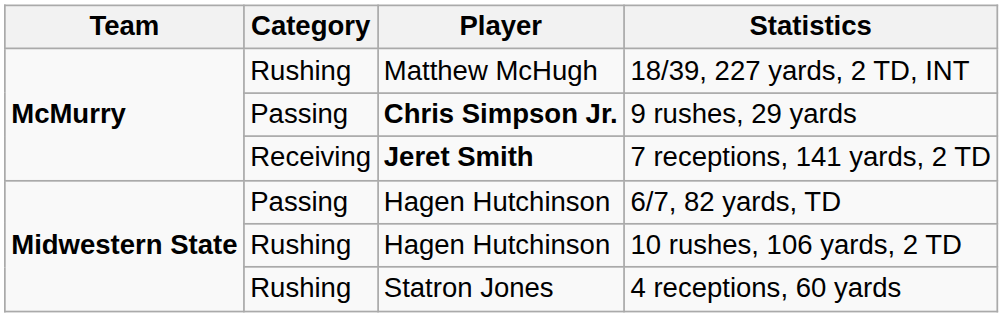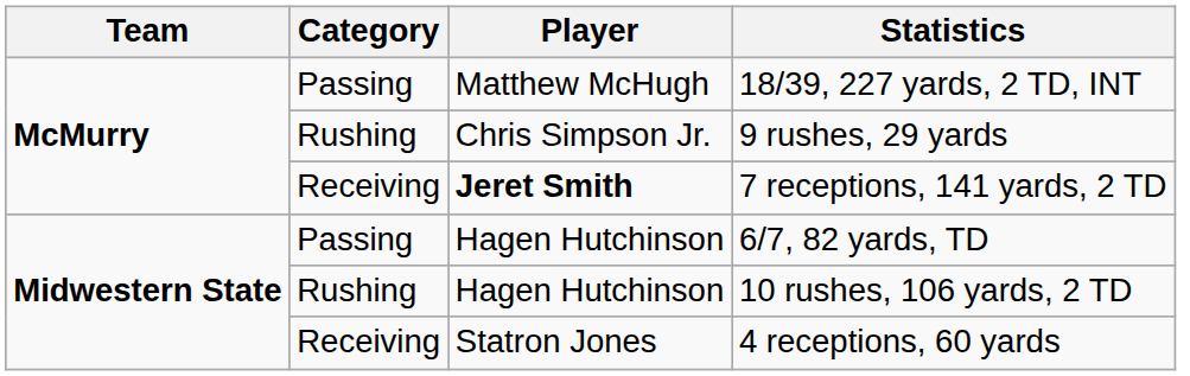18/39, 227 yards, 2 TD, INT | Category: Rushing -> Passing
9 rushes, 29 yards | Category: Passing -> Rushing
9 rushes, 29 yards | Player: bold -> normal
4 receptions, 60 yards | Category: Rushing -> Receiving
